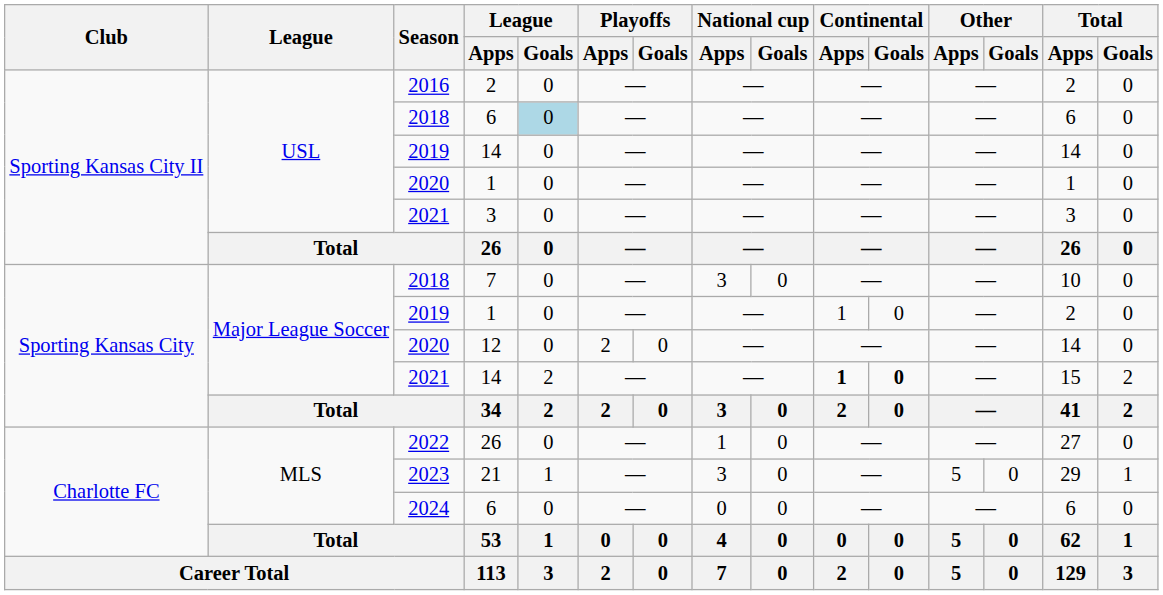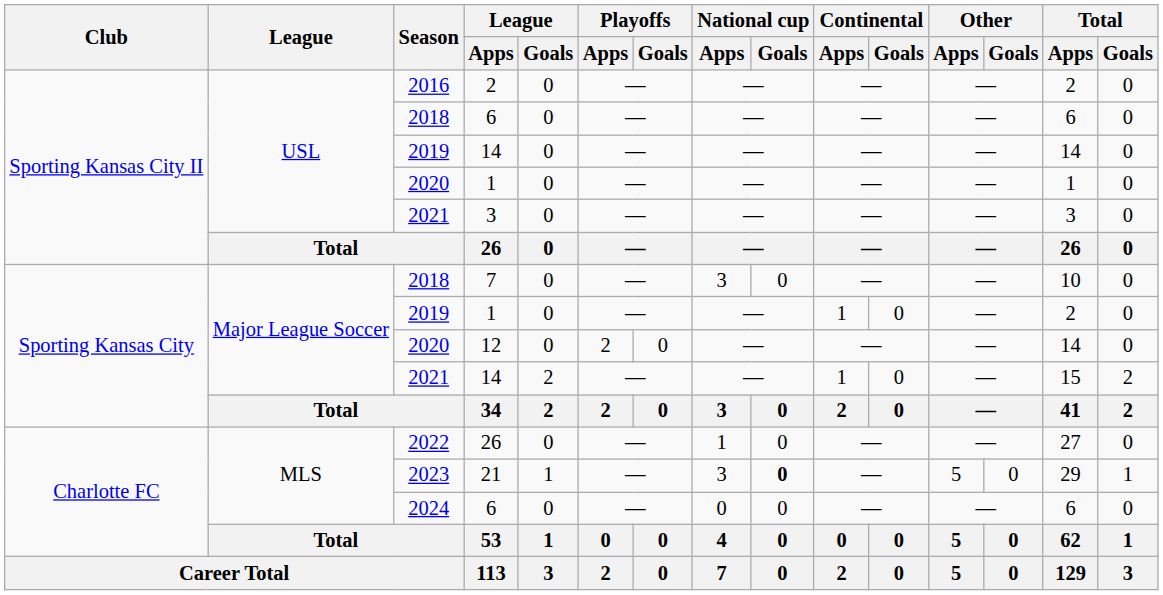2018 / 6 | League / Goals: lightblue background -> no background
2021 / 14 | Continental / Apps: bold -> normal
2021 / 14 | Continental / Goals: bold -> normal
21 | National cup / Goals: normal -> bold
